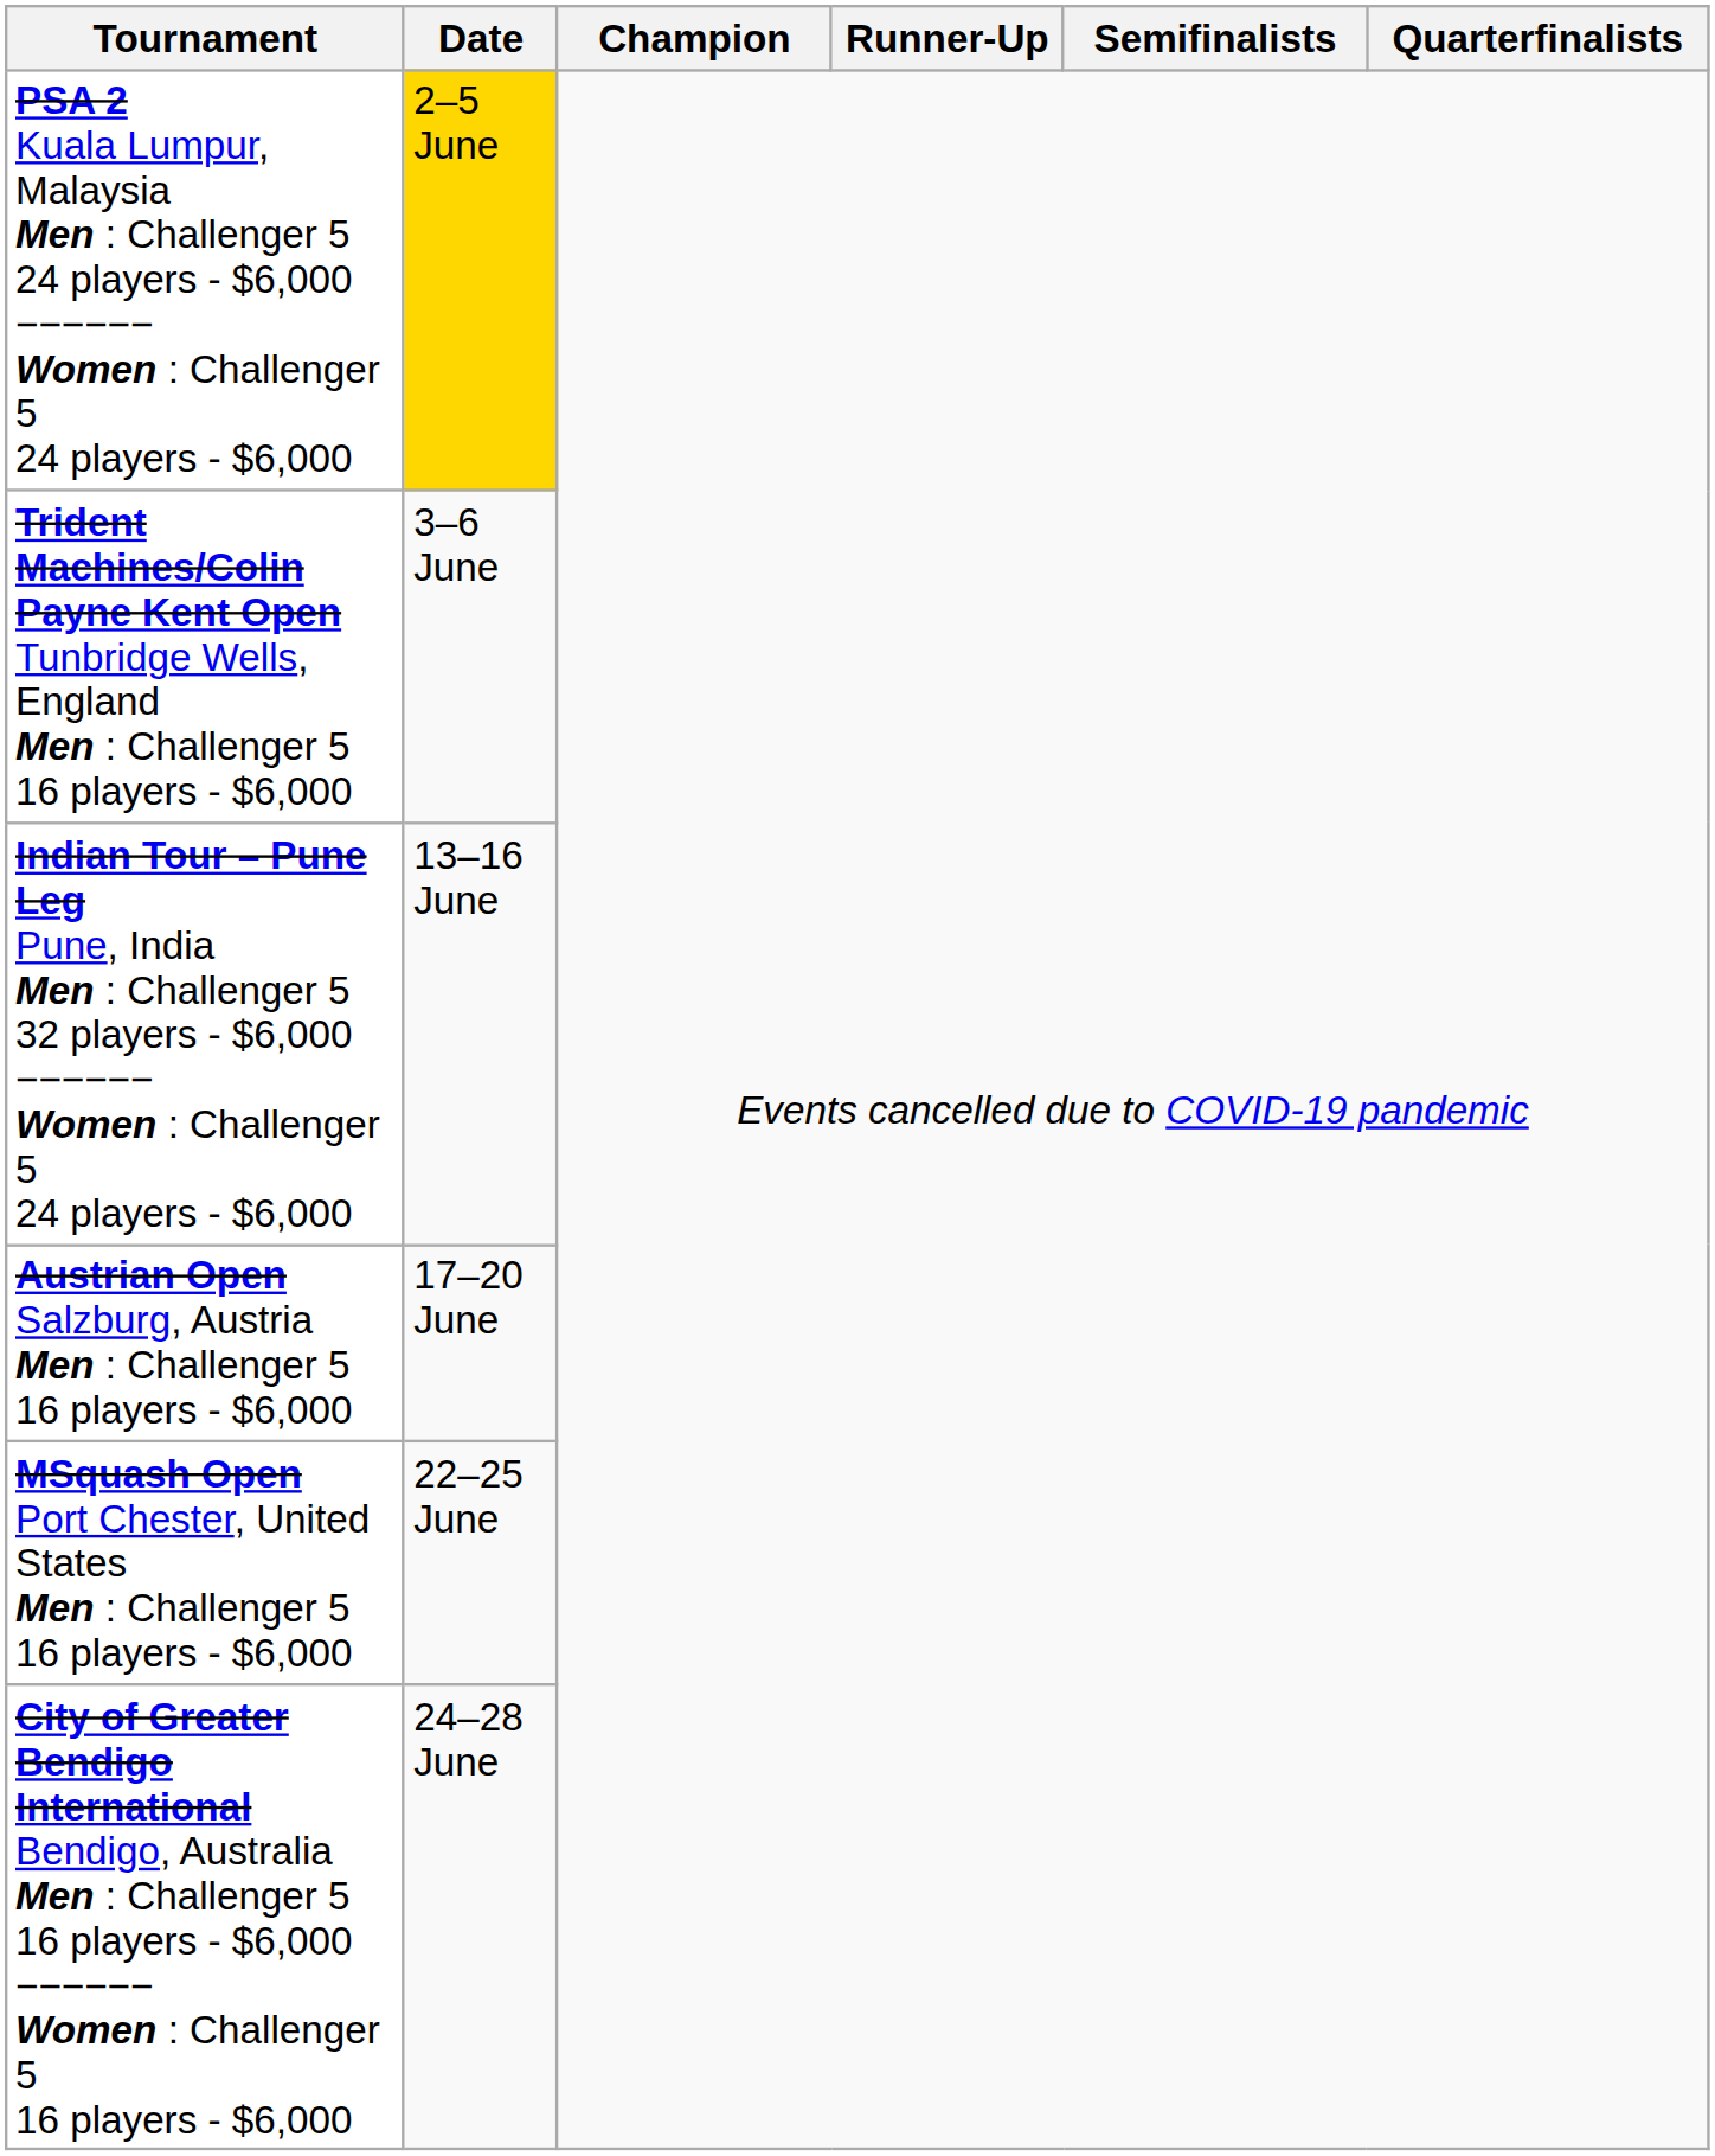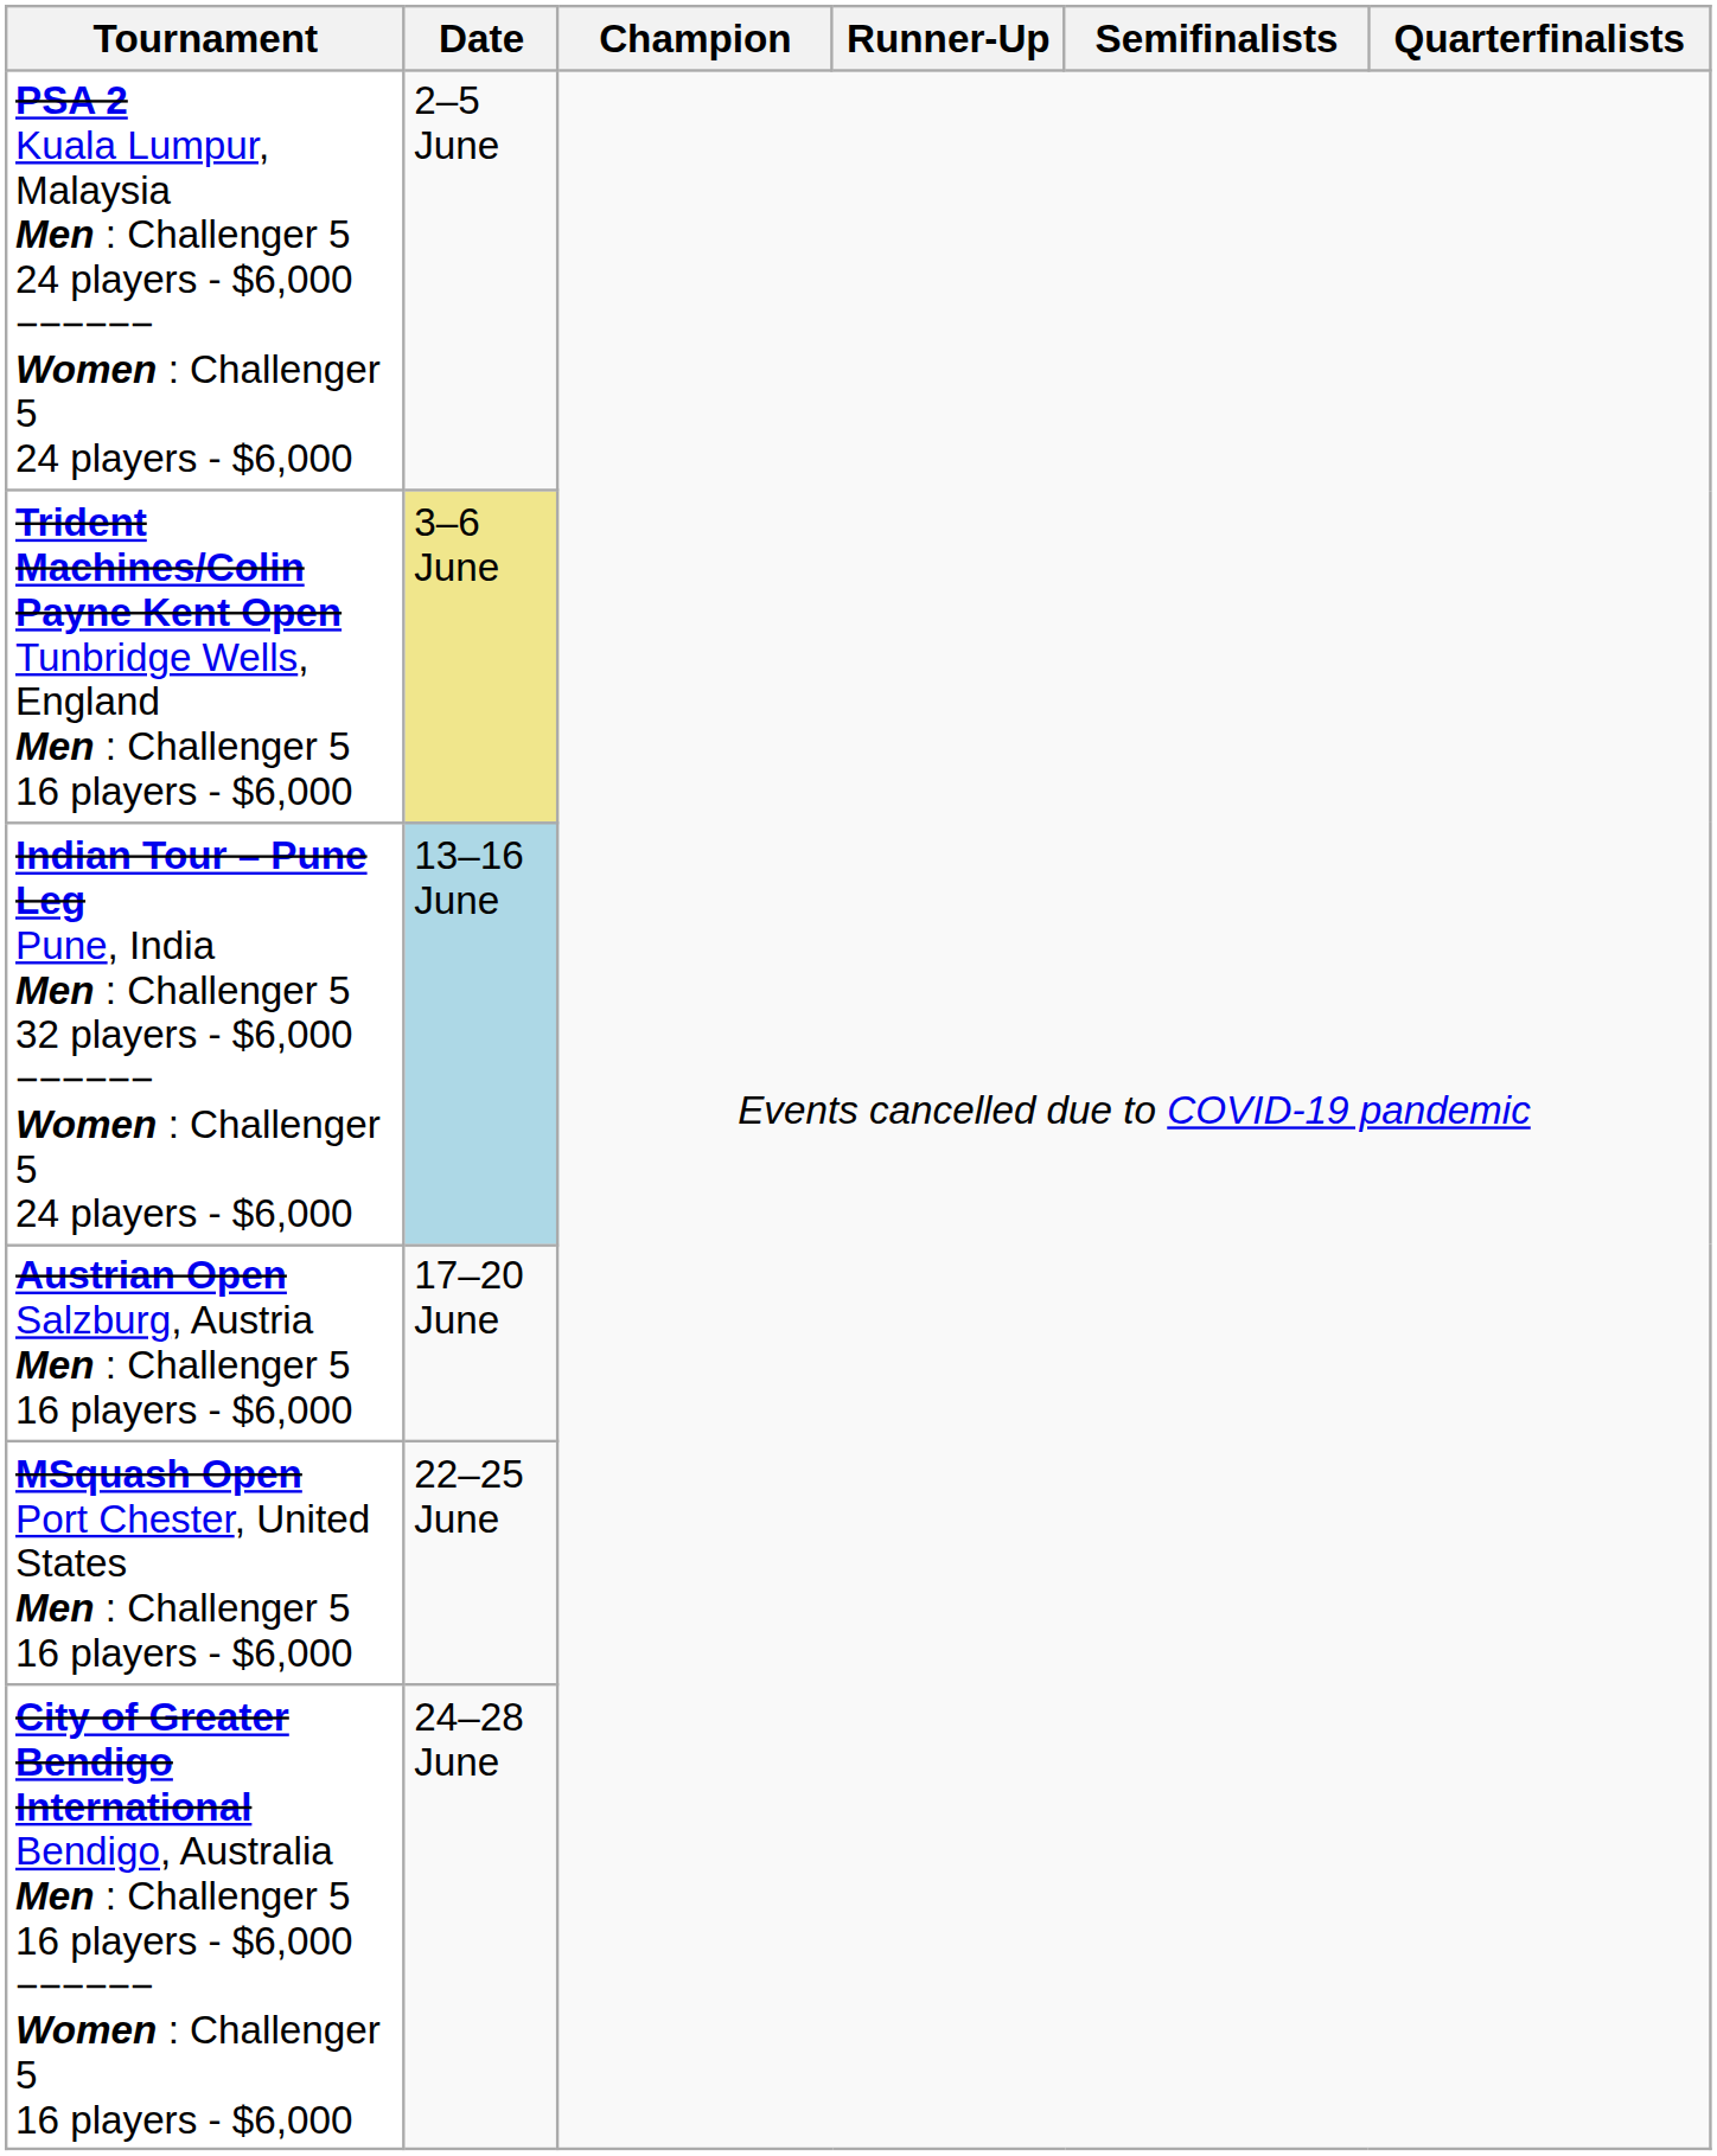row 2 | Date: gold background -> no background
row 3 | Date: no background -> khaki background
row 4 | Date: no background -> lightblue background
